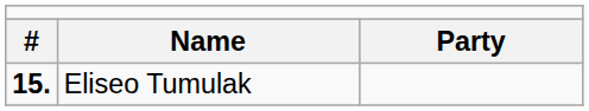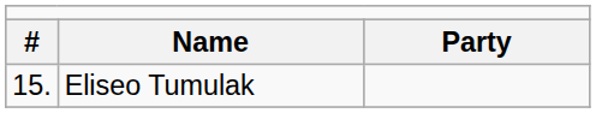Eliseo Tumulak | column 1: bold -> normal
